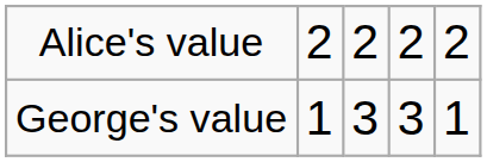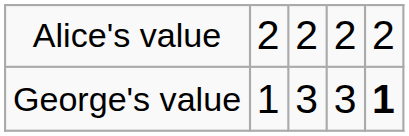George's value | column 5: normal -> bold
